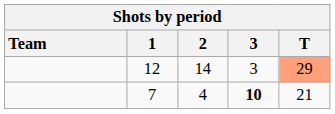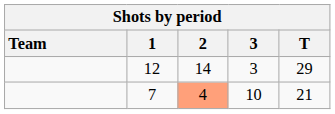12 | T: lightsalmon background -> no background
7 | 2: no background -> lightsalmon background
7 | 3: bold -> normal
